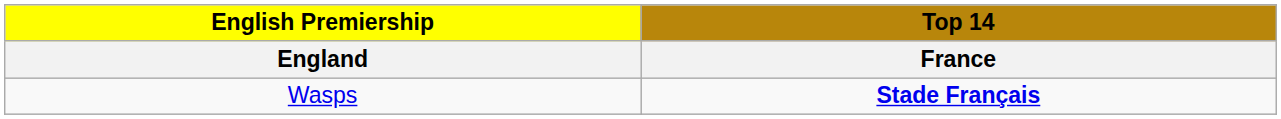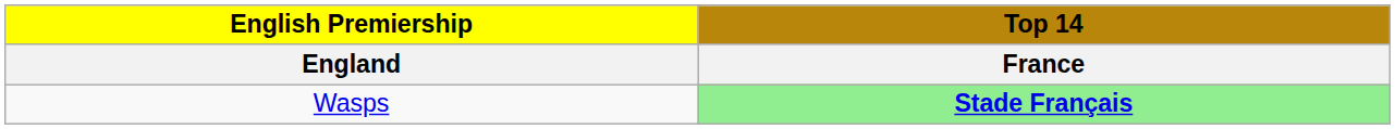Wasps | Top 14 / France: no background -> lightgreen background
